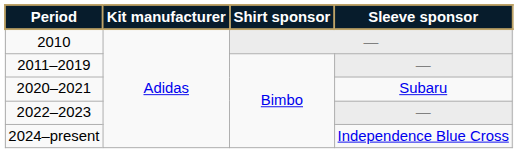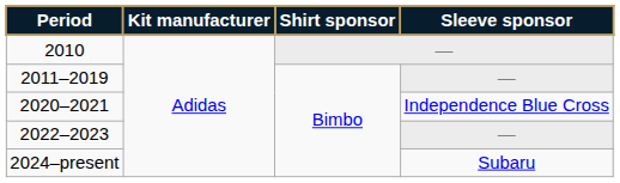2020–2021 | Sleeve sponsor: Subaru -> Independence Blue Cross
2024–present | Sleeve sponsor: Independence Blue Cross -> Subaru
